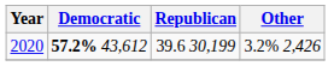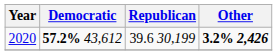2020 | Other: normal -> bold
